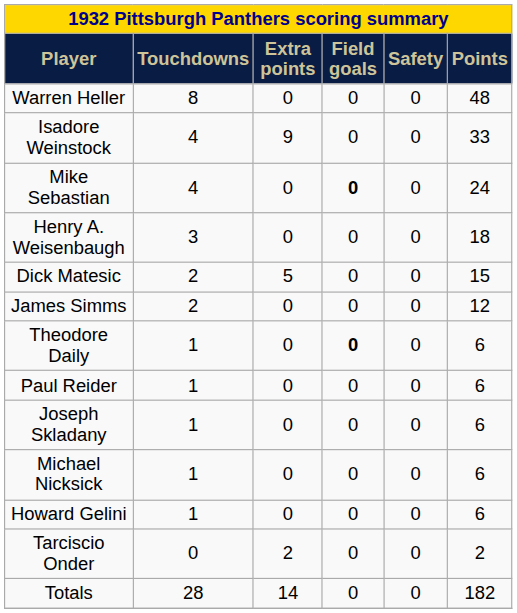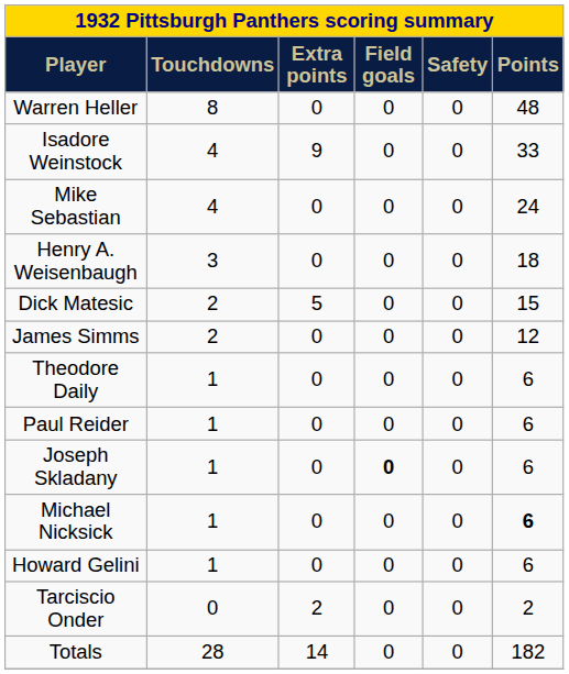Mike Sebastian | Field goals: bold -> normal
Theodore Daily | Field goals: bold -> normal
Joseph Skladany | Field goals: normal -> bold
Michael Nicksick | Points: normal -> bold
